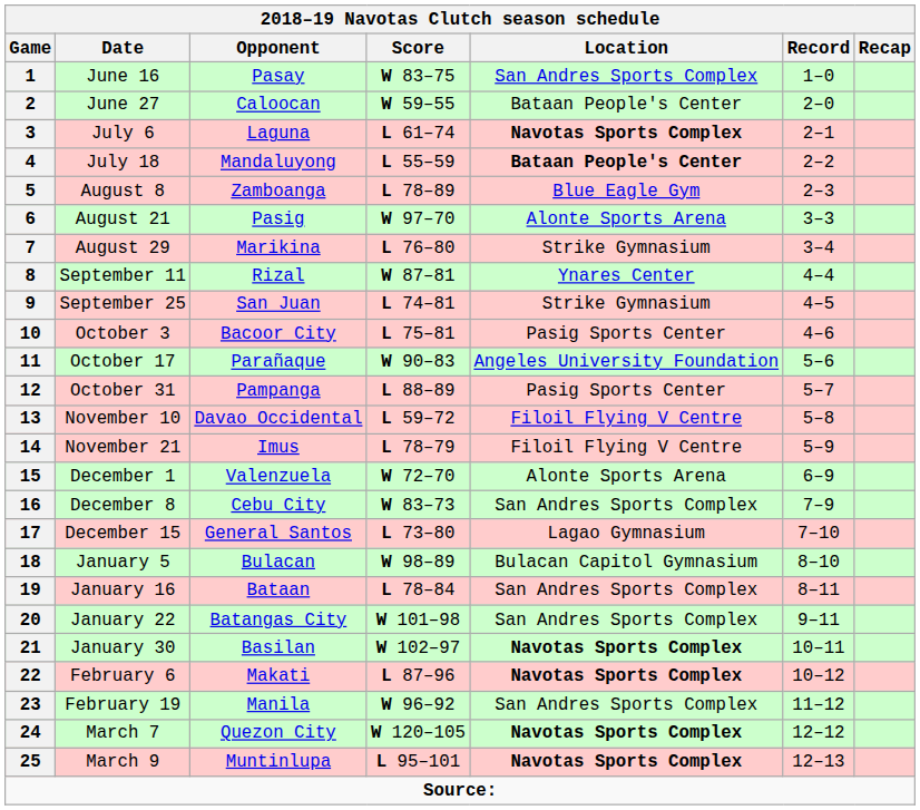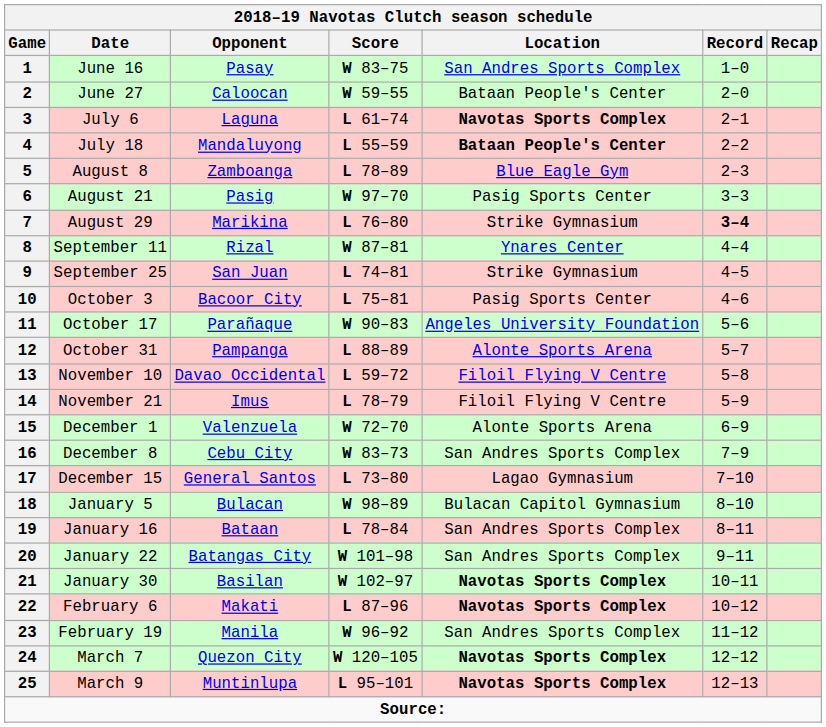6 | Location: Alonte Sports Arena -> Pasig Sports Center
7 | Record: normal -> bold
12 | Location: Pasig Sports Center -> Alonte Sports Arena
